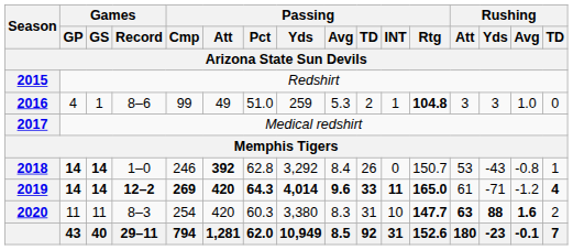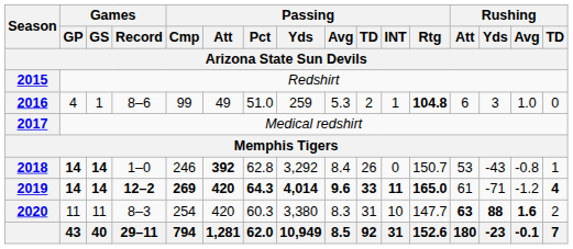2016 | Rushing / Att: 3 -> 6
2020 | Passing / Rtg: bold -> normal
